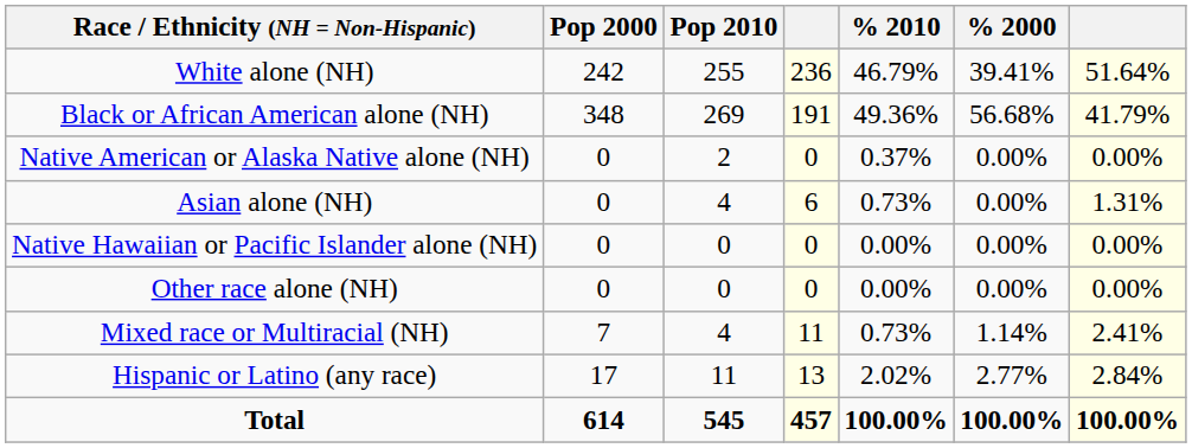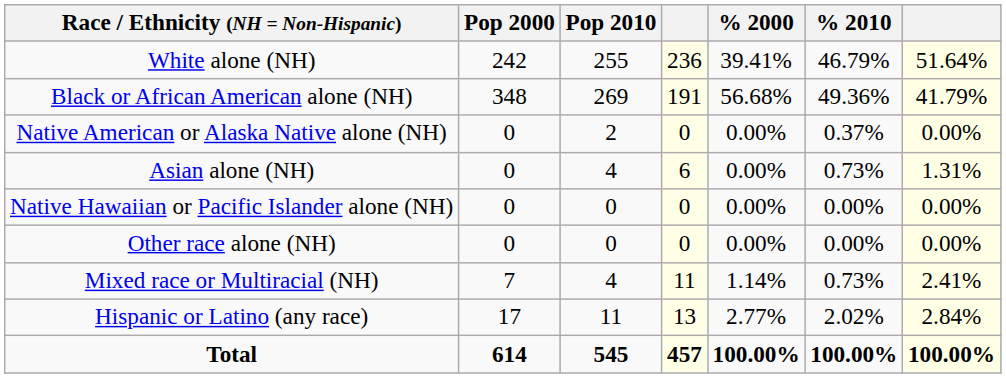columns swapped: % 2000 <-> % 2010
